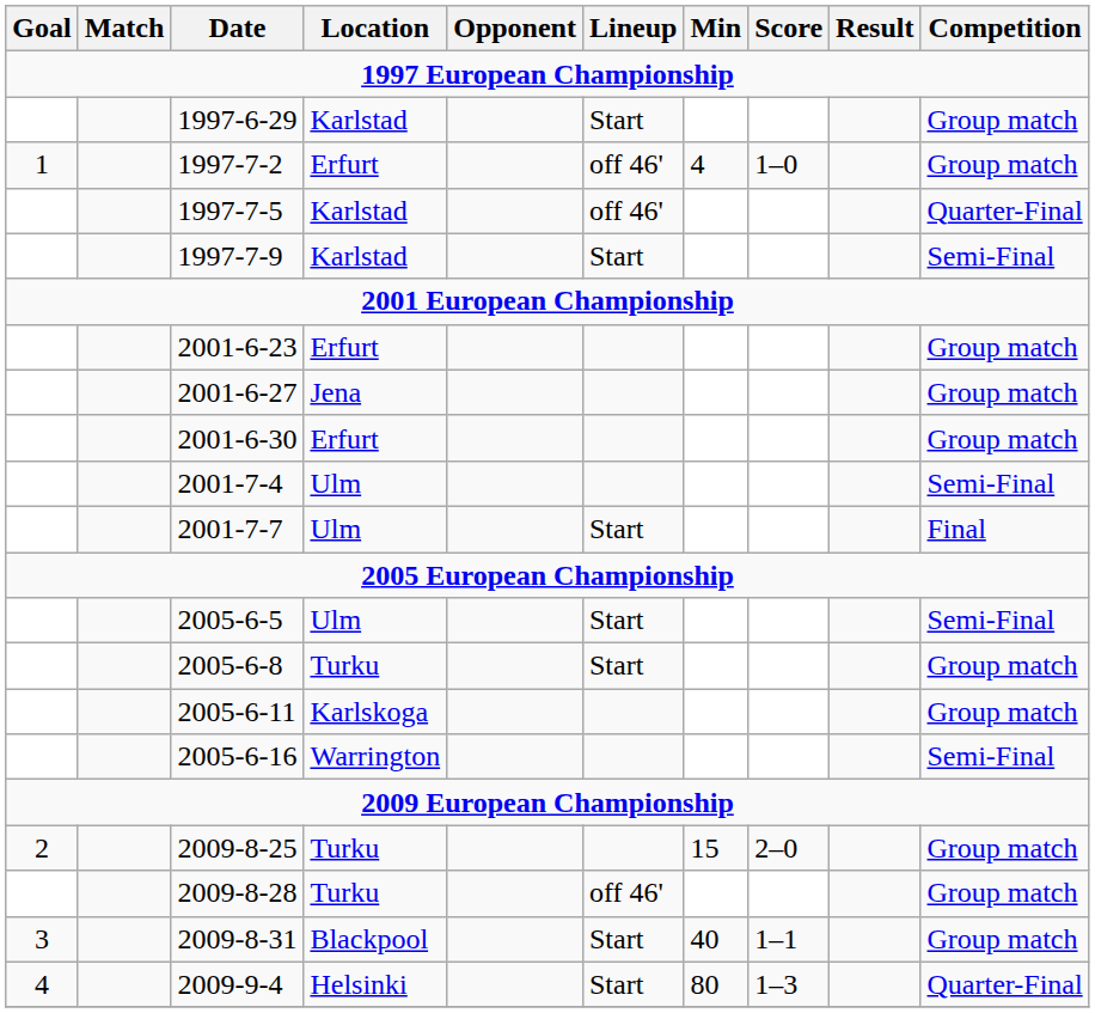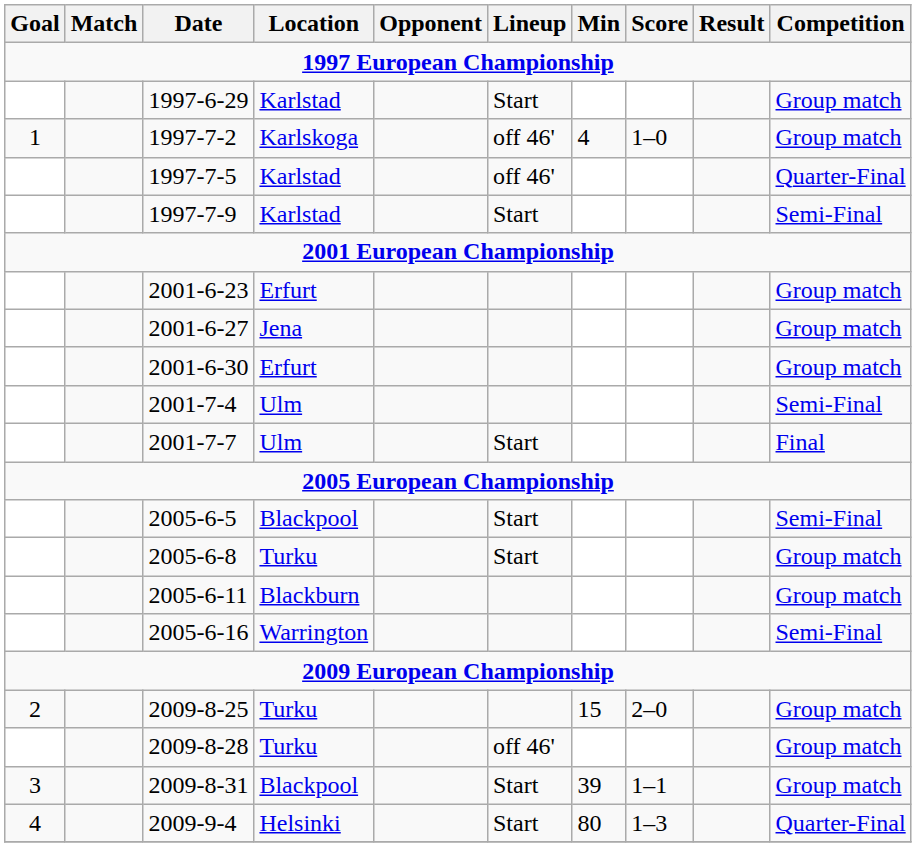1997-7-2 | Location: Erfurt -> Karlskoga
2005-6-5 | Location: Ulm -> Blackpool
2005-6-11 | Location: Karlskoga -> Blackburn
2009-8-31 | Min: 40 -> 39
